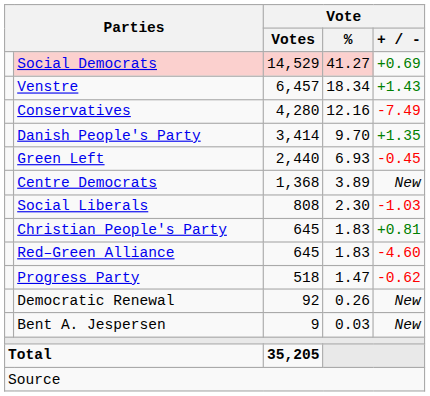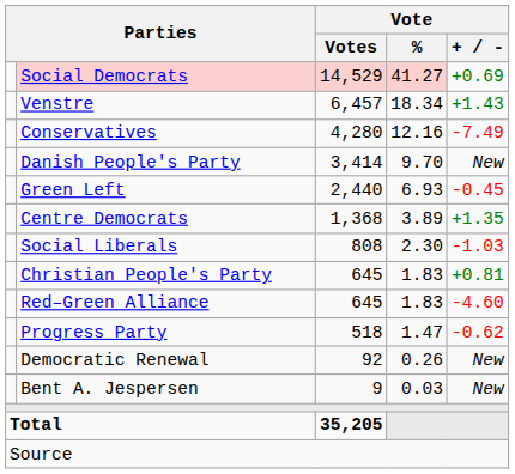Danish People's Party | Vote / + / -: +1.35 -> New
Centre Democrats | Vote / + / -: New -> +1.35
